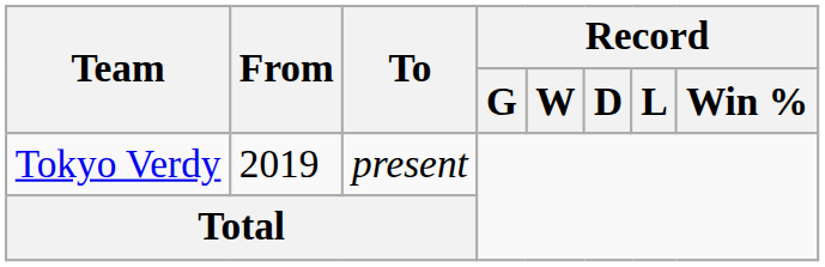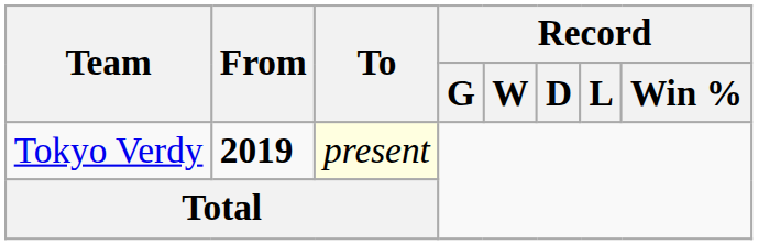Tokyo Verdy | From: normal -> bold
Tokyo Verdy | To: no background -> lightyellow background
